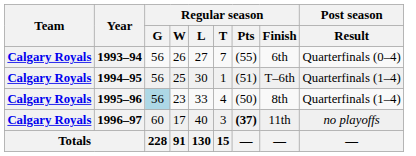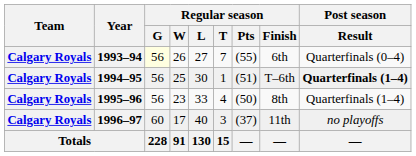1993–94 | Regular season / G: no background -> lightyellow background
1994–95 | Post season / Result: normal -> bold
1995–96 | Regular season / G: lightblue background -> no background
1996–97 | Regular season / Pts: bold -> normal
